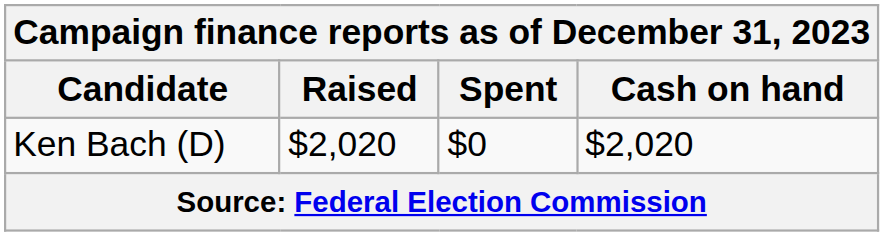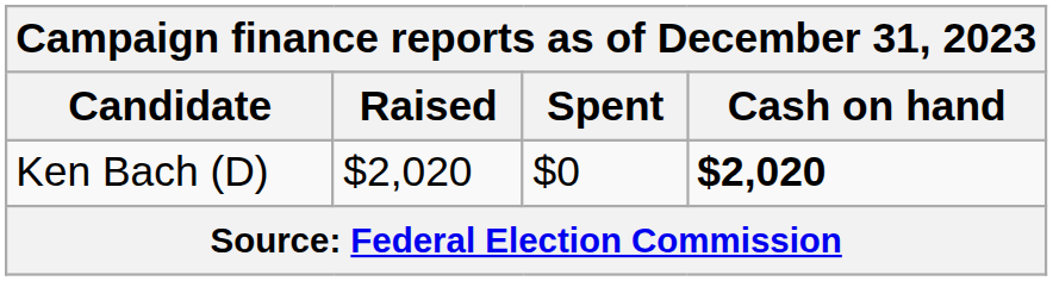Ken Bach (D) | Cash on hand: normal -> bold
